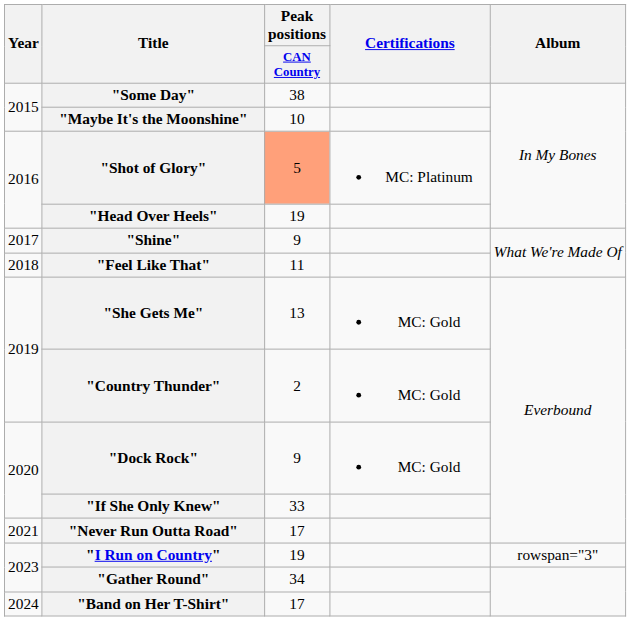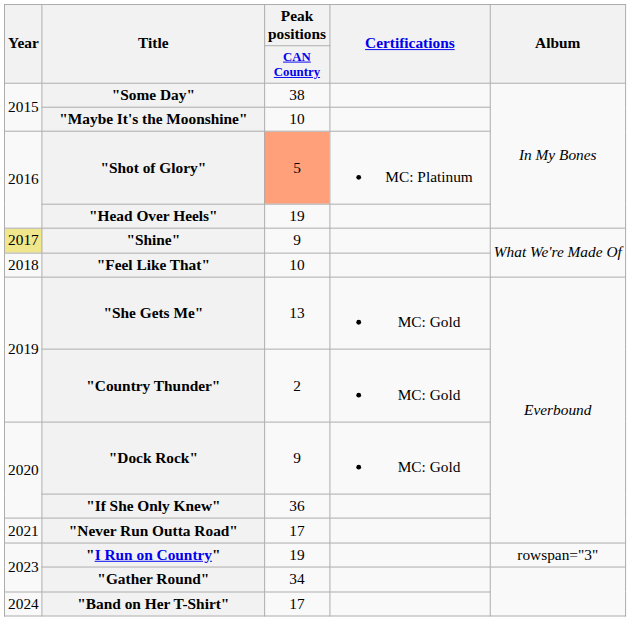"Shine" | Year: no background -> khaki background
"Feel Like That" | Peak positions / CAN Country: 11 -> 10
"If She Only Knew" | Peak positions / CAN Country: 33 -> 36
